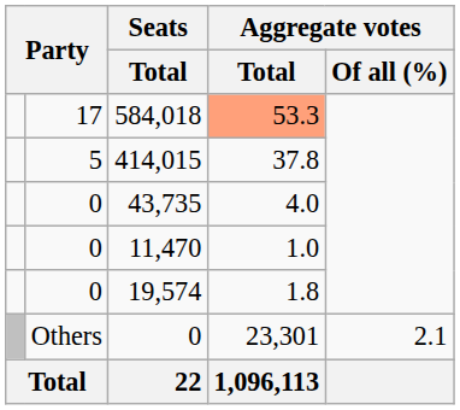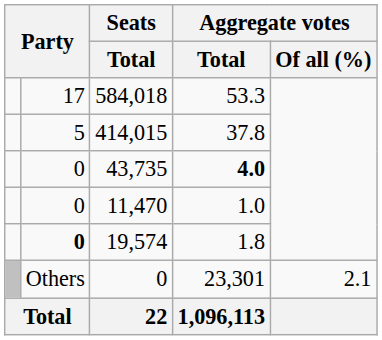584,018 | Aggregate votes / Total: lightsalmon background -> no background
43,735 | Aggregate votes / Total: normal -> bold
19,574 | column 2: normal -> bold
